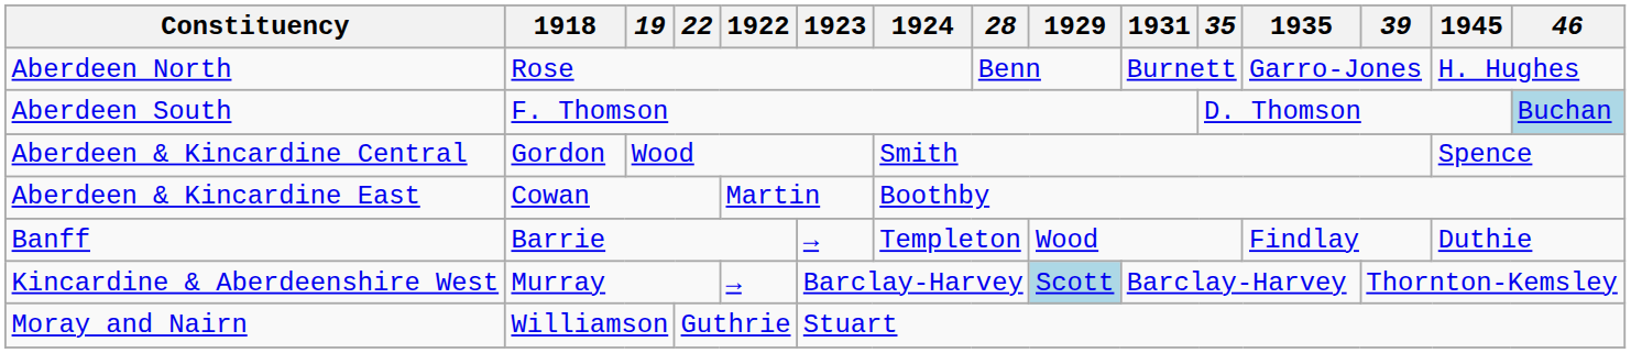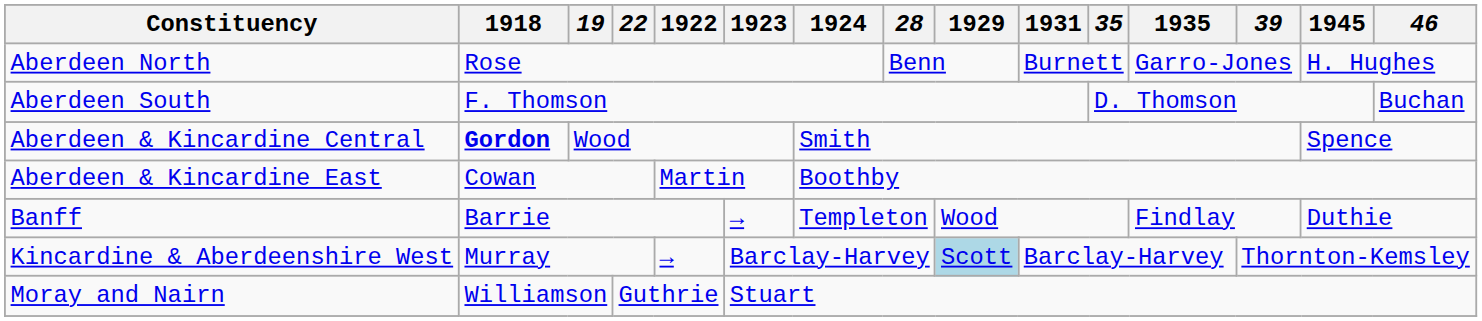Aberdeen South | 46: lightblue background -> no background
Aberdeen & Kincardine Central | 1918: normal -> bold
